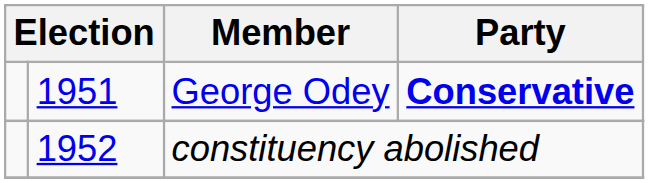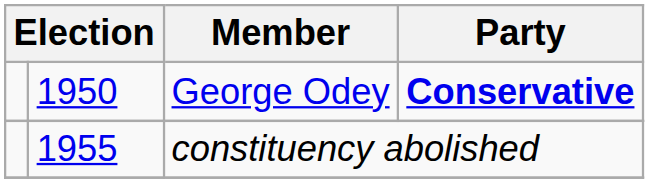George Odey | column 2: 1951 -> 1950
constituency abolished | column 2: 1952 -> 1955
